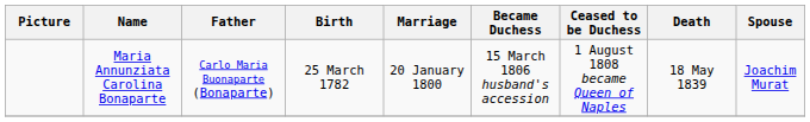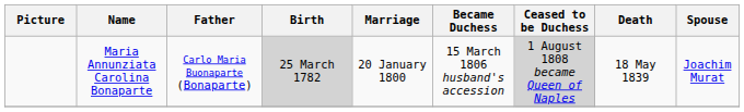Maria Annunziata Carolina Bonaparte | Birth: no background -> lightgrey background
Maria Annunziata Carolina Bonaparte | Ceased to be Duchess: no background -> lightgrey background
